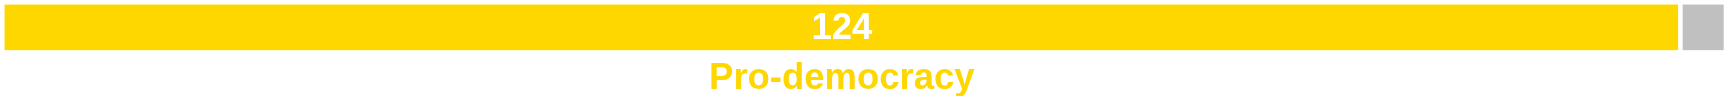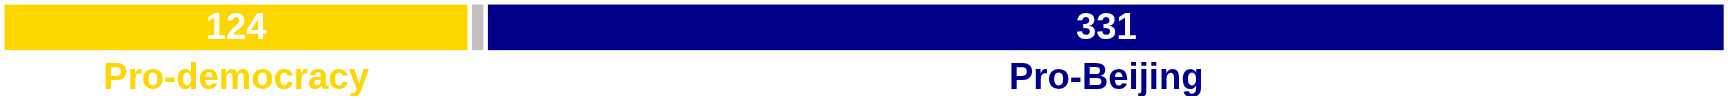+ column: 331 | Pro-Beijing
